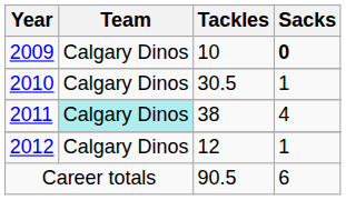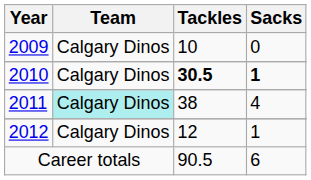2009 | Sacks: bold -> normal
2010 | Tackles: normal -> bold
2010 | Sacks: normal -> bold
